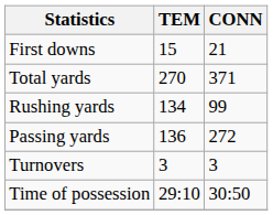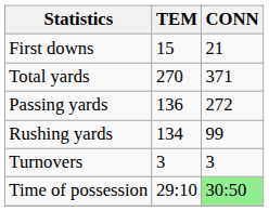rows swapped: Rushing yards <-> Passing yards
Time of possession | CONN: no background -> lightgreen background
